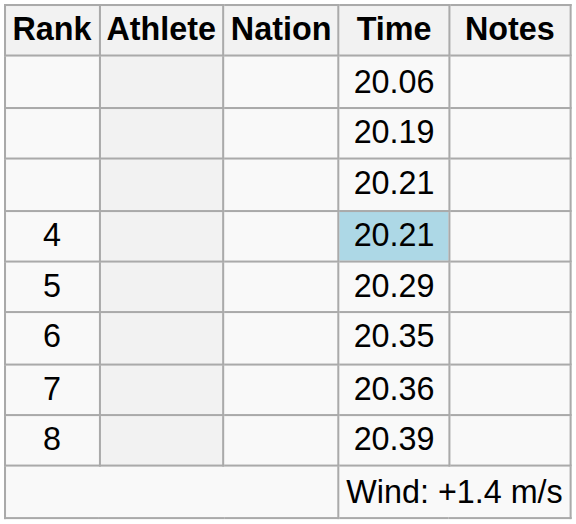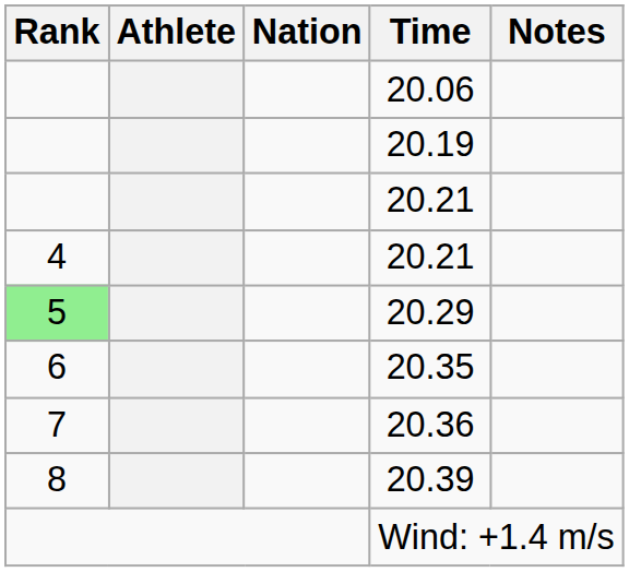4 / 20.21 | Time: lightblue background -> no background
20.29 | Rank: no background -> lightgreen background
